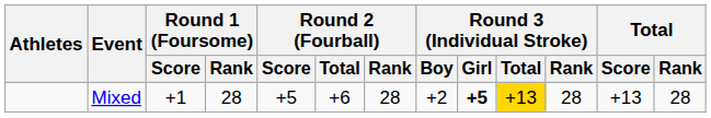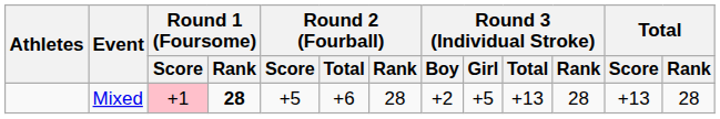Mixed | Round 1 (Foursome) / Score: no background -> pink background
Mixed | Round 1 (Foursome) / Rank: normal -> bold
Mixed | Round 3 (Individual Stroke) / Girl: bold -> normal
Mixed | Round 3 (Individual Stroke) / Total: gold background -> no background
